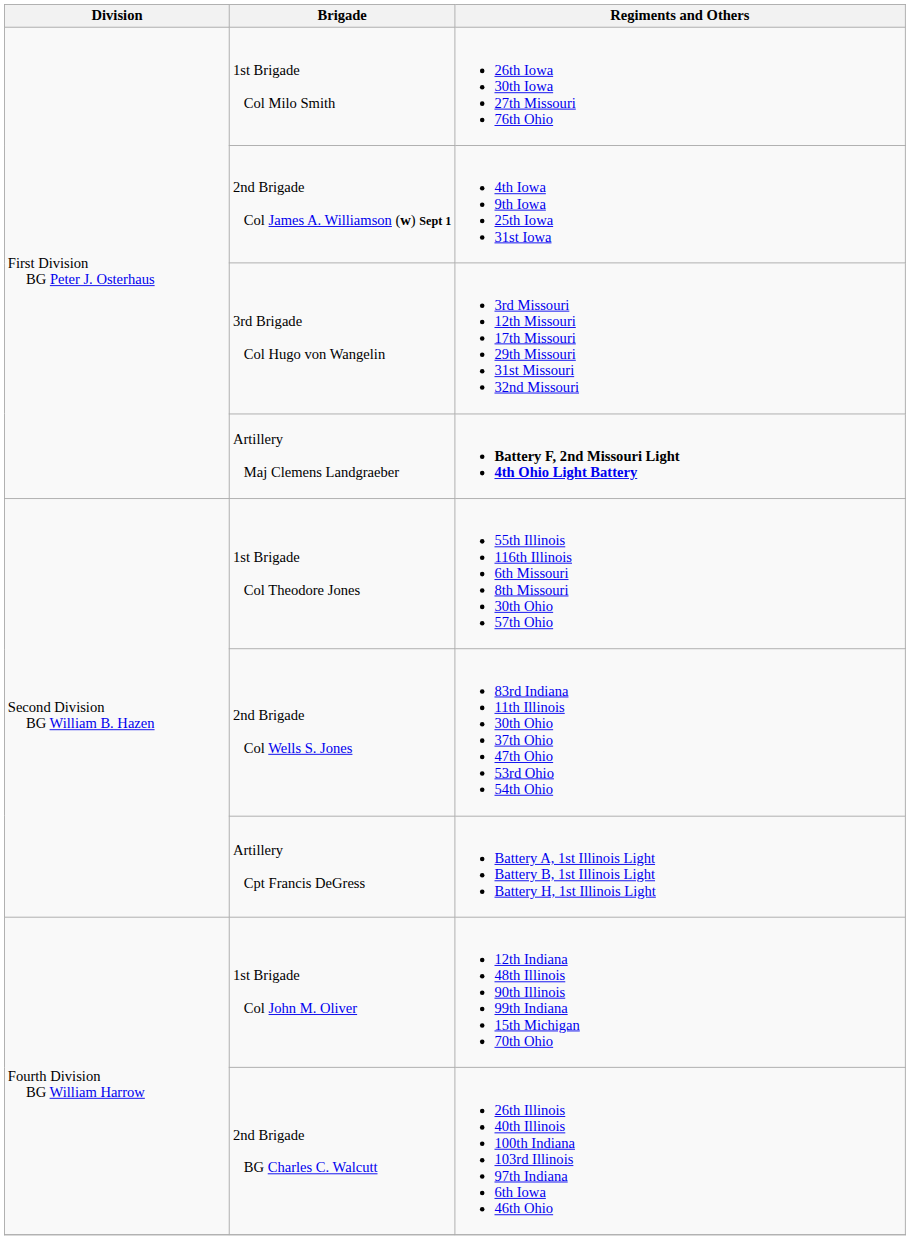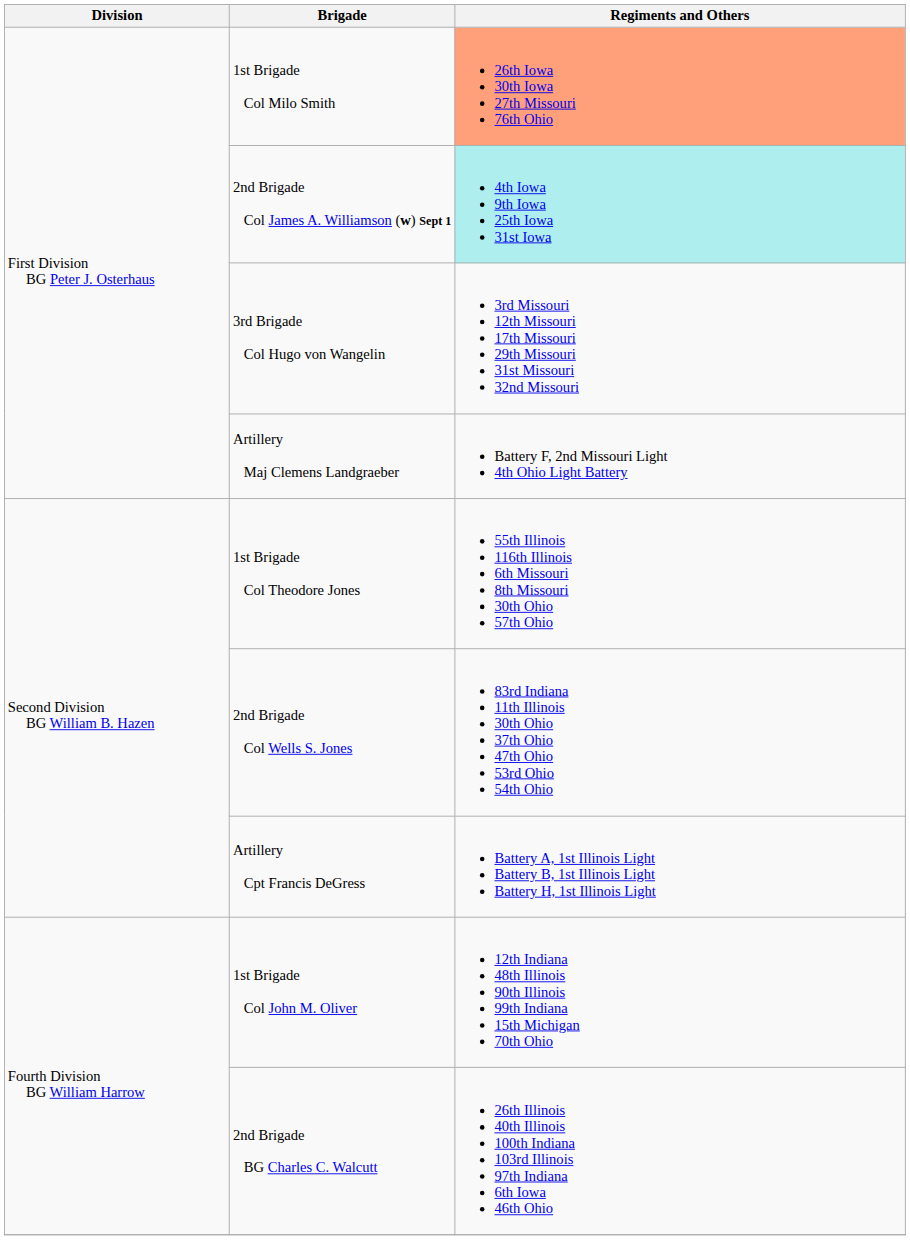1st Brigade Col Milo Smith | Regiments and Others: no background -> lightsalmon background
2nd Brigade Col James A. Williamson (w) Sept 1 | Regiments and Others: no background -> paleturquoise background
Artillery Maj Clemens Landgraeber | Regiments and Others: bold -> normal
